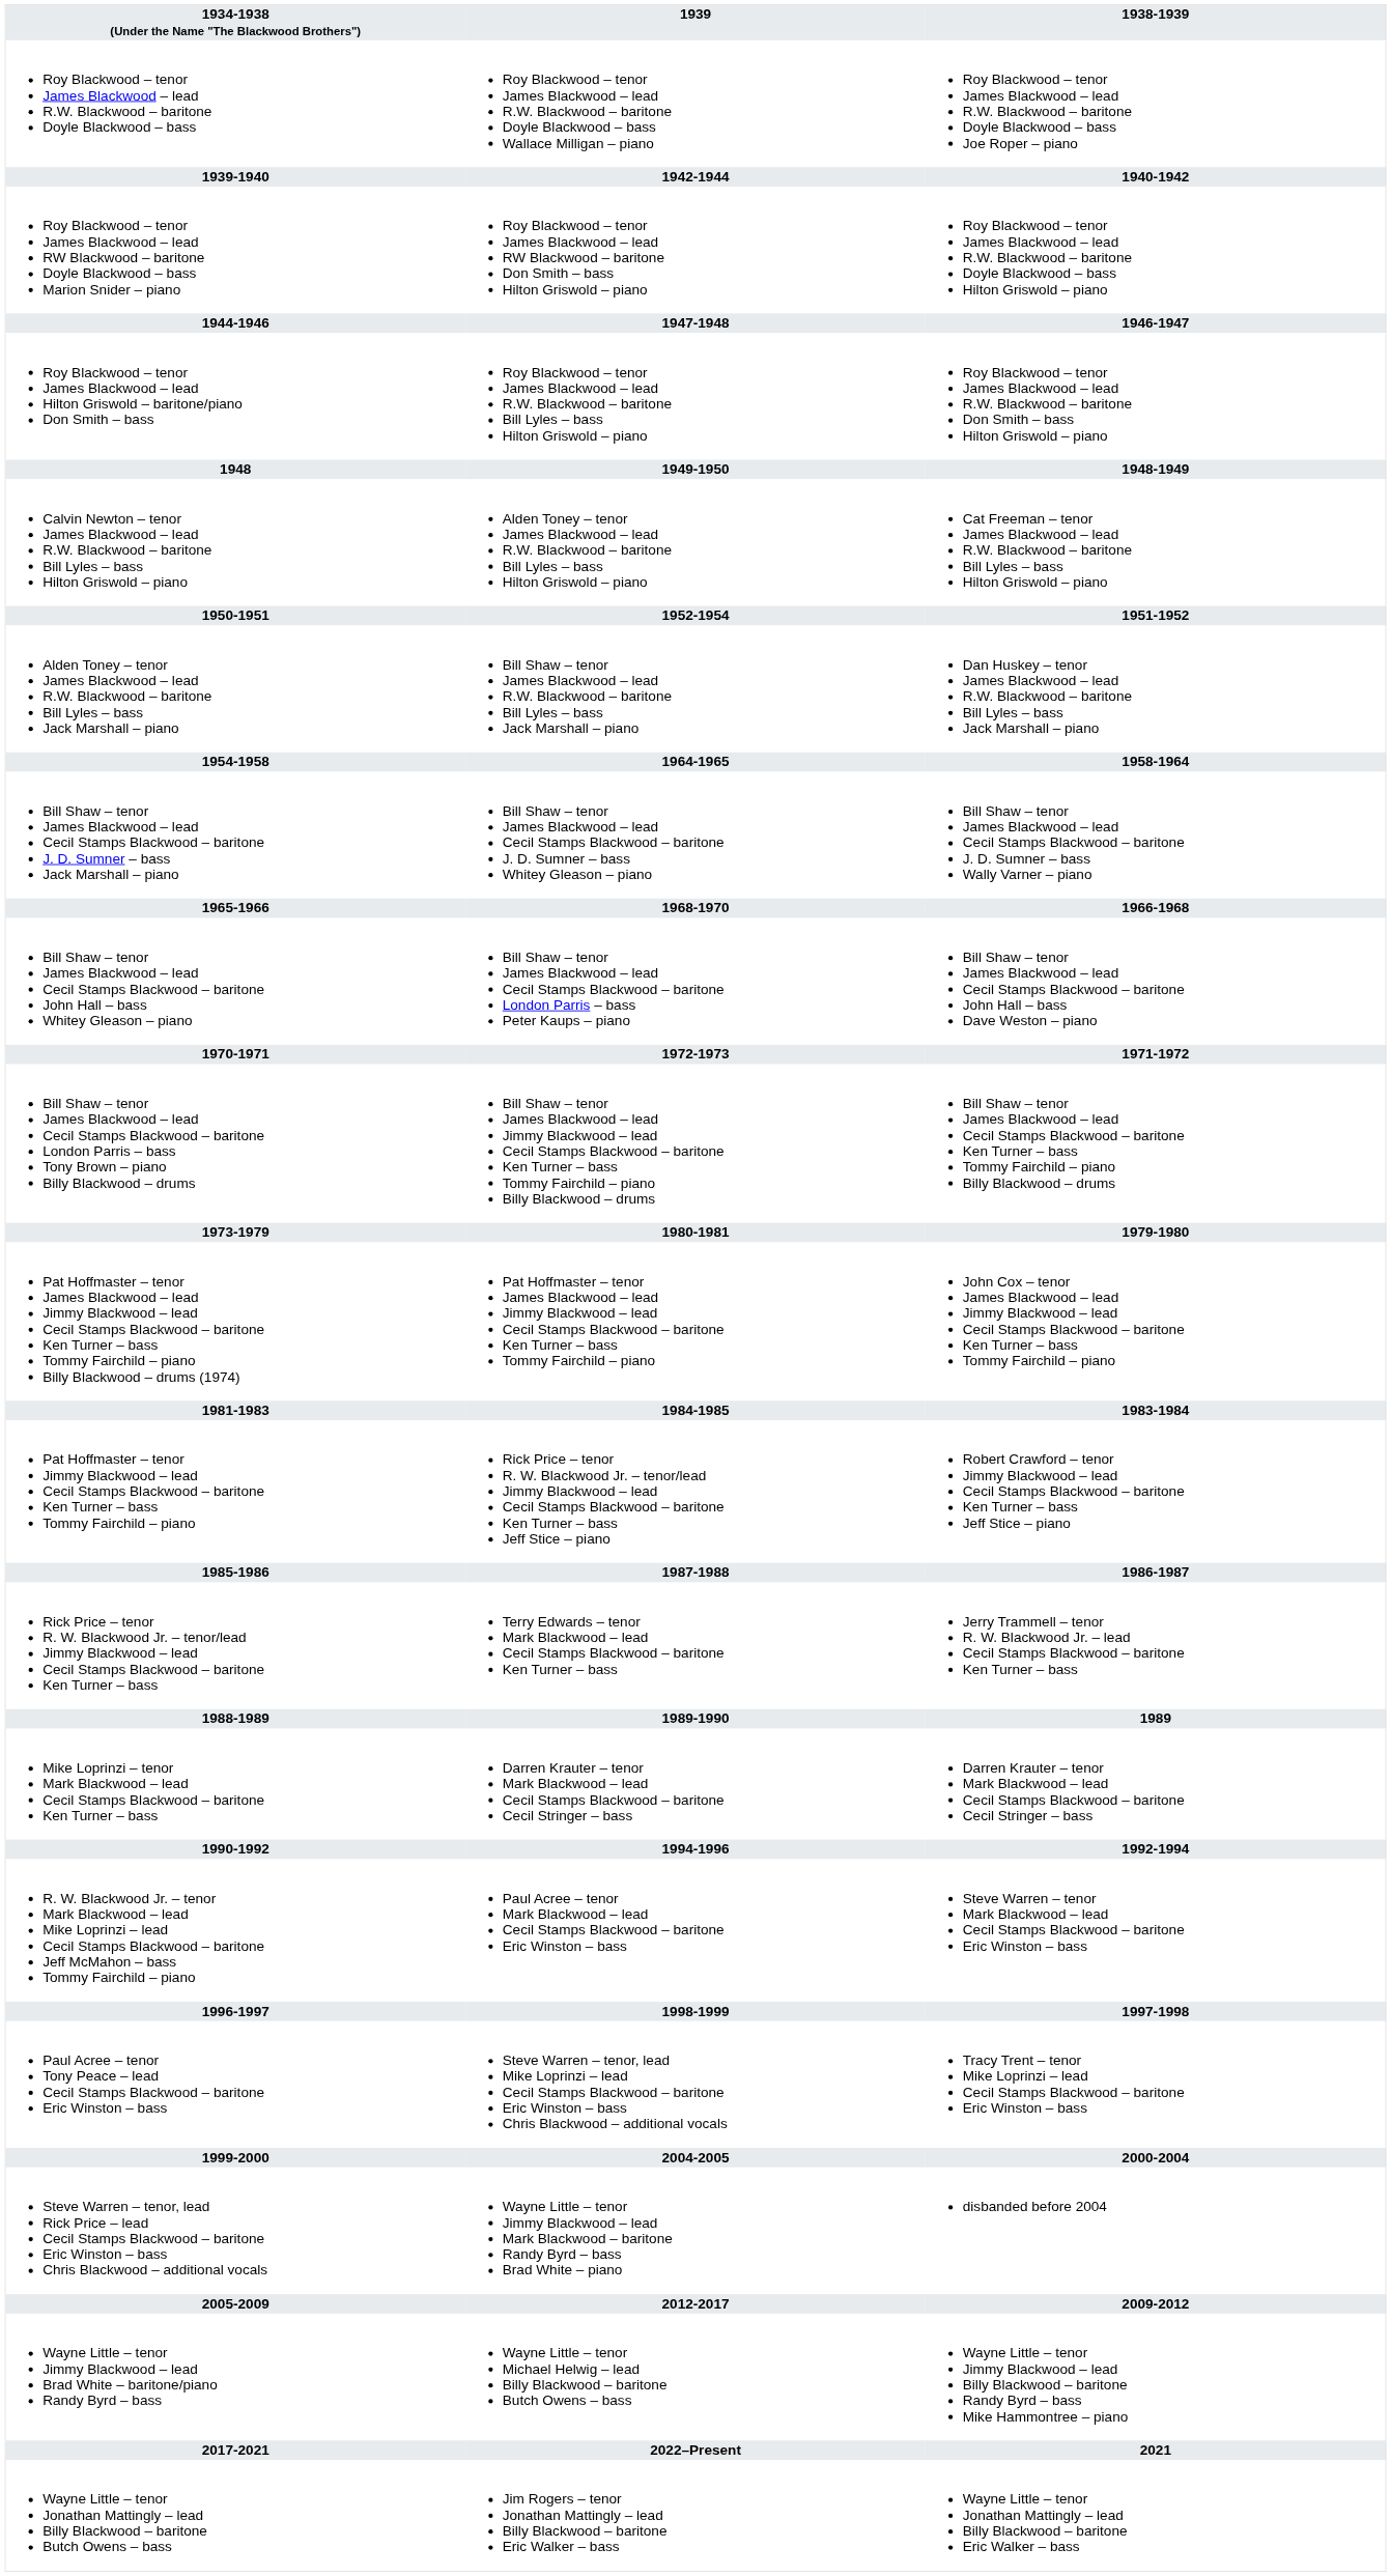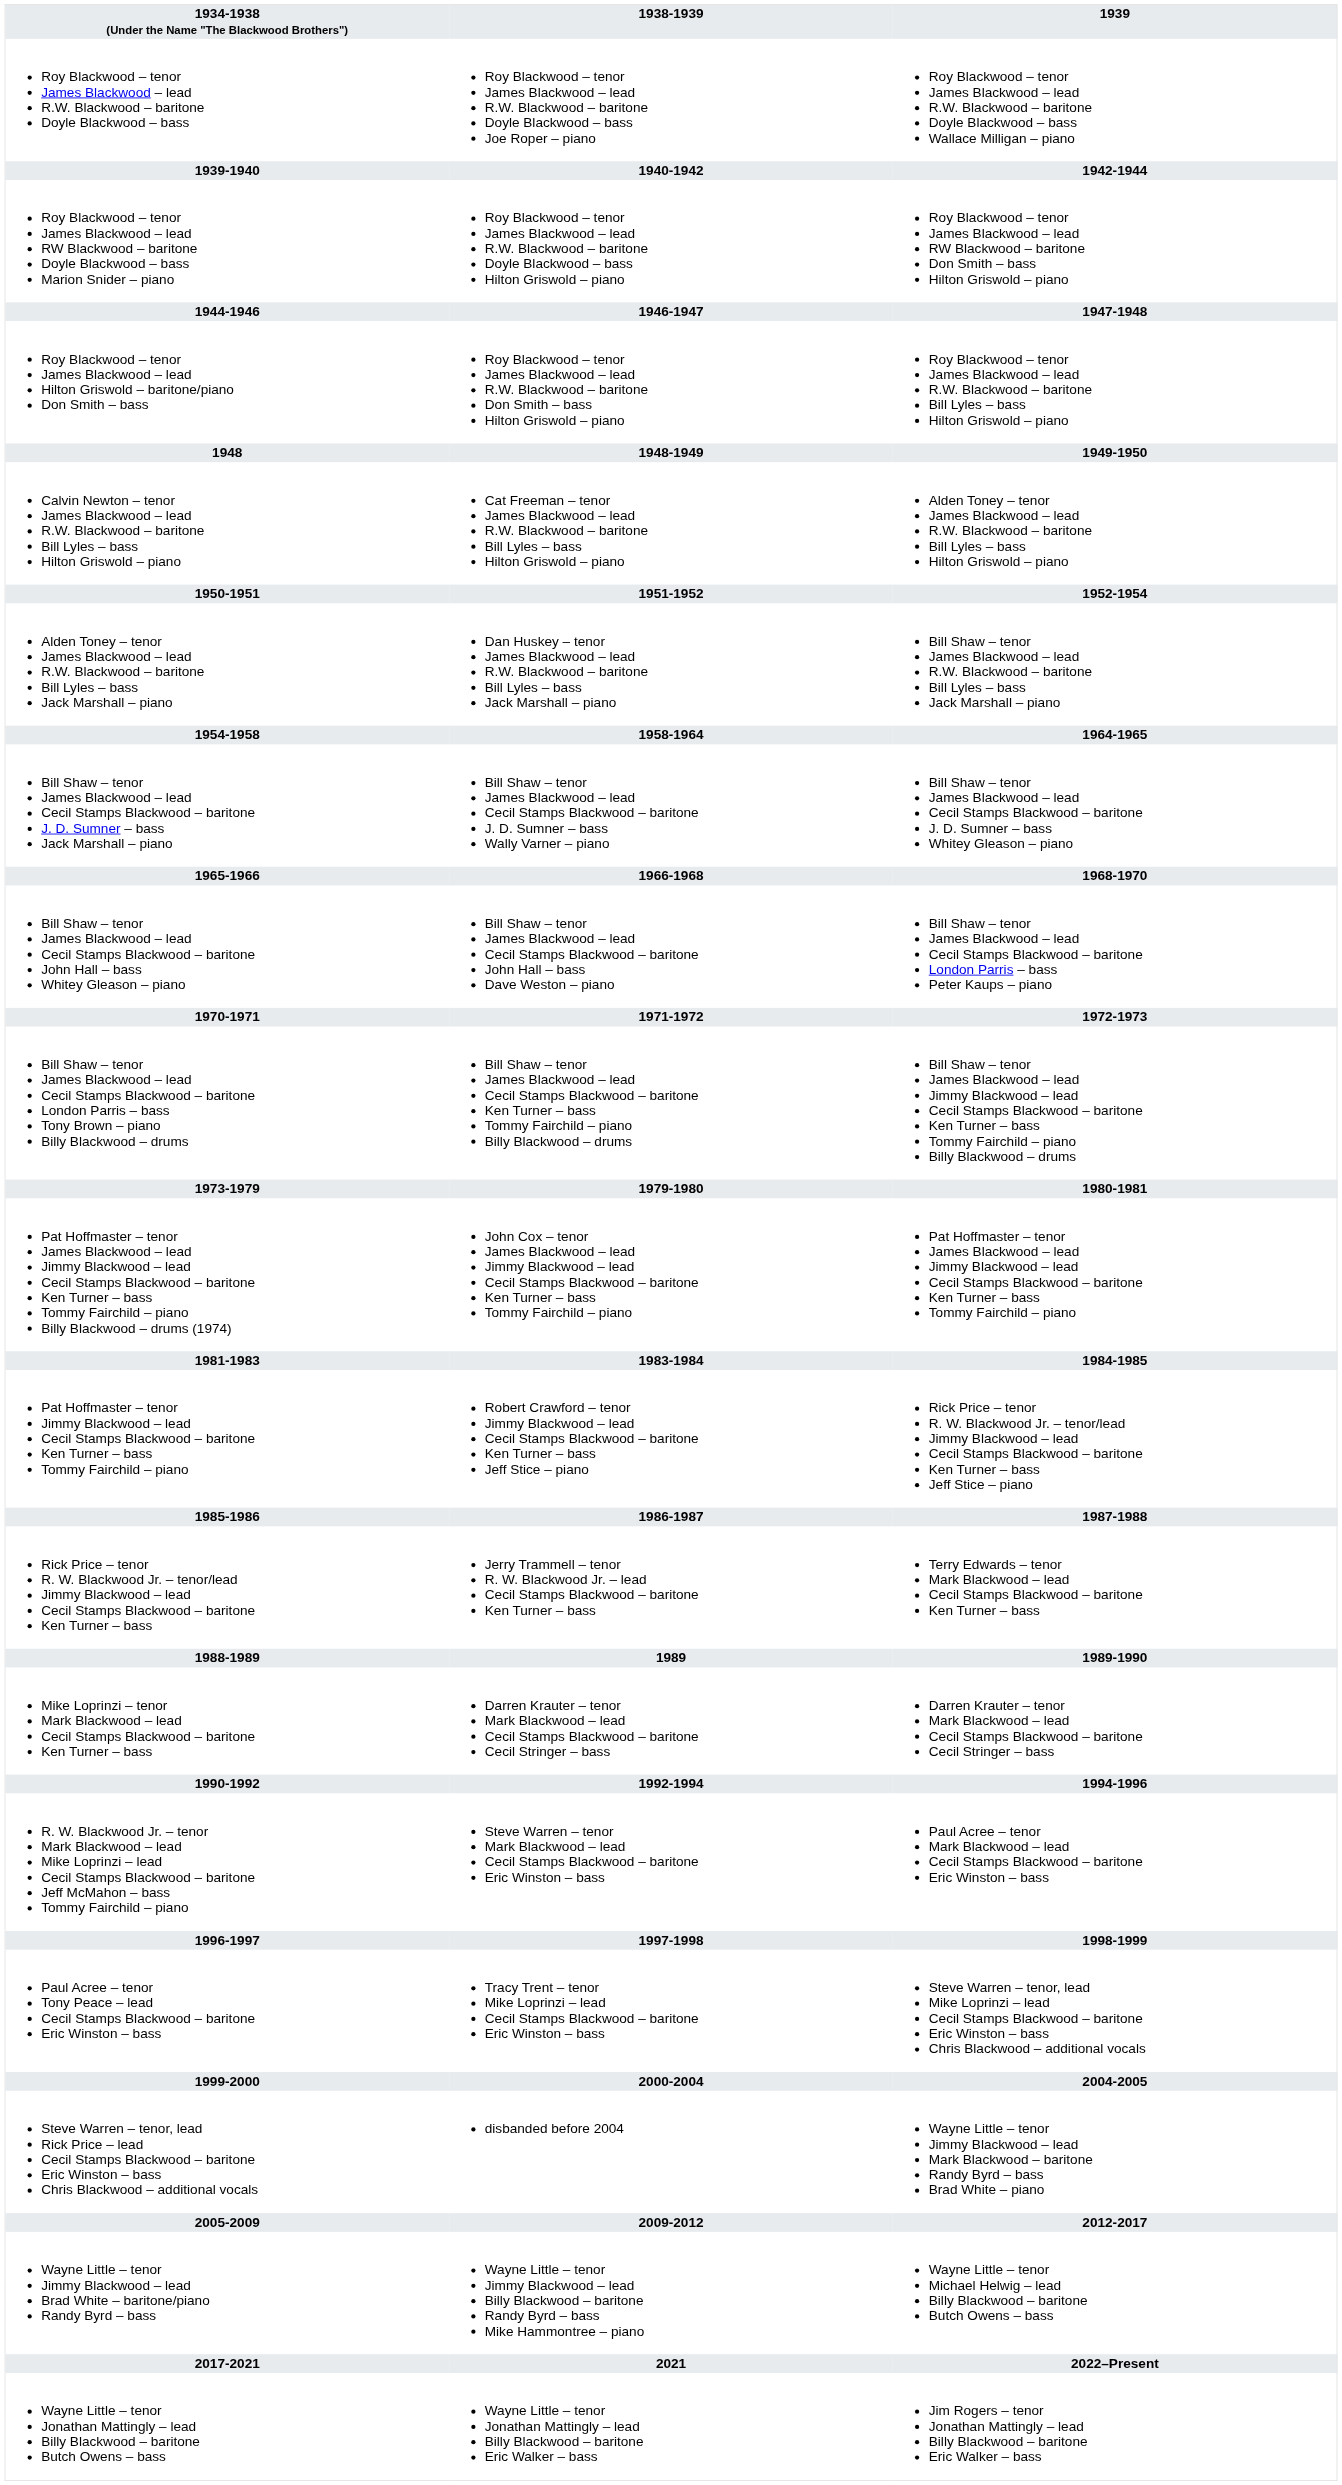columns swapped: 1938-1939 <-> 1939
